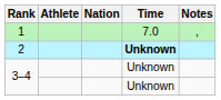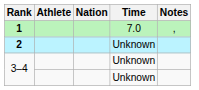1 | Rank: normal -> bold
2 | Rank: normal -> bold
2 | Time: bold -> normal
